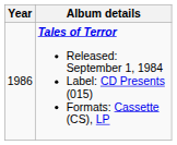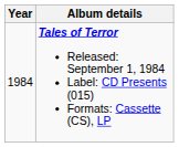row 2 | Year: 1986 -> 1984
